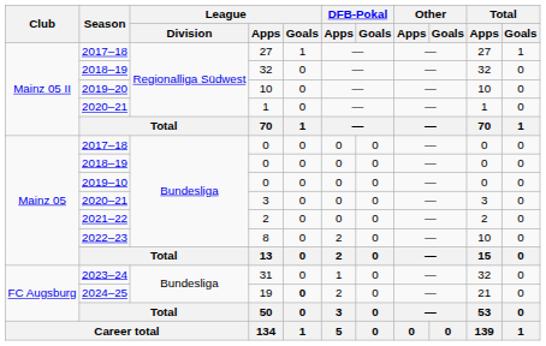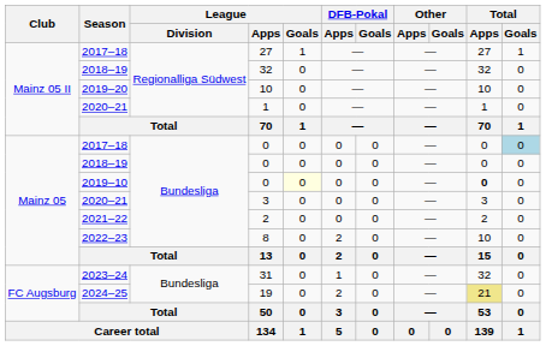2017–18 / 0 | Total / Goals: no background -> lightblue background
2019–10 / 0 | League / Goals: no background -> lightyellow background
2019–10 / 0 | Total / Apps: normal -> bold
19 | League / Goals: bold -> normal
19 | Total / Apps: no background -> khaki background
